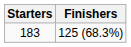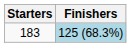183 | Finishers: no background -> lightblue background
